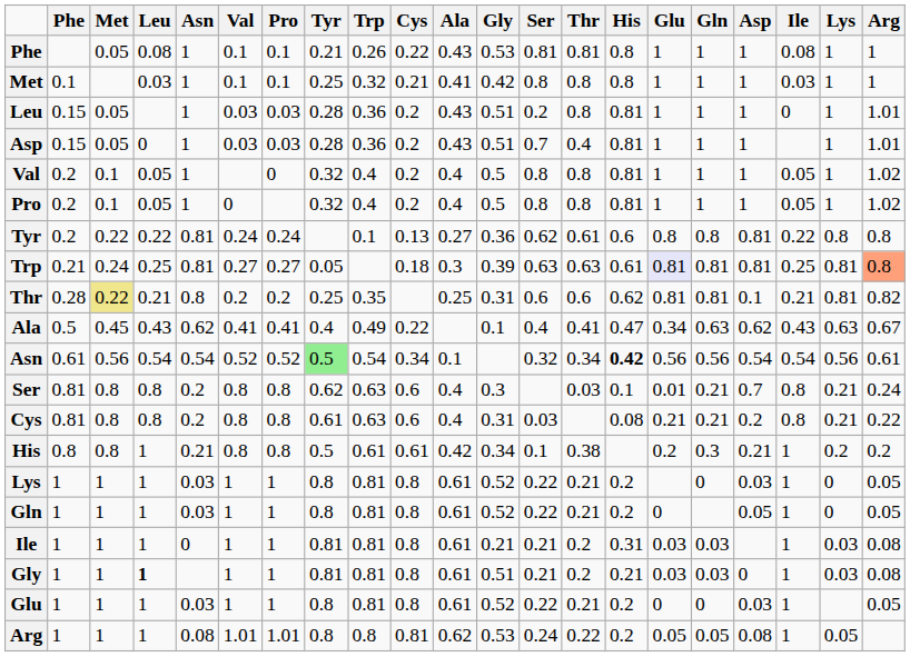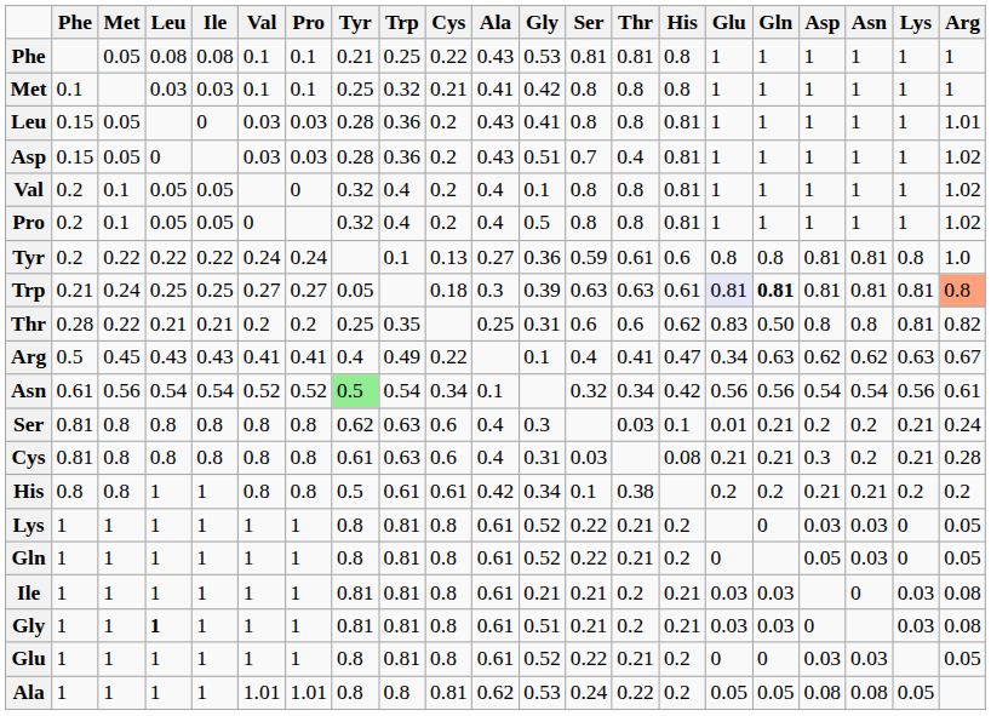columns swapped: Ile <-> Asn
row 2 | Trp: 0.26 -> 0.25
row 4 | Gly: 0.51 -> 0.41
row 4 | Ser: 0.2 -> 0.8
row 5 | Arg: 1.01 -> 1.02
row 6 | Gly: 0.5 -> 0.1
row 8 | Ser: 0.62 -> 0.59
row 8 | Arg: 0.8 -> 1.0
row 9 | Gln: normal -> bold
row 10 | Met: khaki background -> no background
row 10 | Glu: 0.81 -> 0.83
row 10 | Gln: 0.81 -> 0.50
row 10 | Asp: 0.1 -> 0.8
row 11 | column 1: Ala -> Arg
row 12 | His: bold -> normal
row 13 | Asp: 0.7 -> 0.2
row 14 | Asp: 0.2 -> 0.3
row 14 | Arg: 0.22 -> 0.28
row 15 | Gln: 0.3 -> 0.2
row 18 | His: 0.31 -> 0.21
row 21 | column 1: Arg -> Ala
